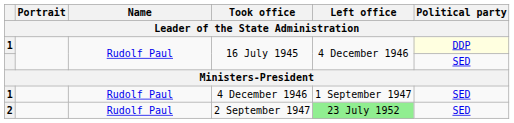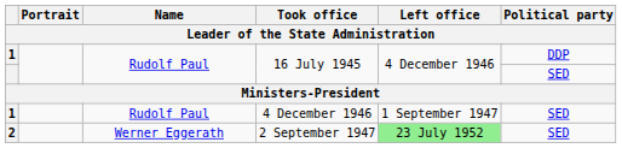1 / 16 July 1945 | Political party: lightyellow background -> no background
2 | Name: Rudolf Paul -> Werner Eggerath
